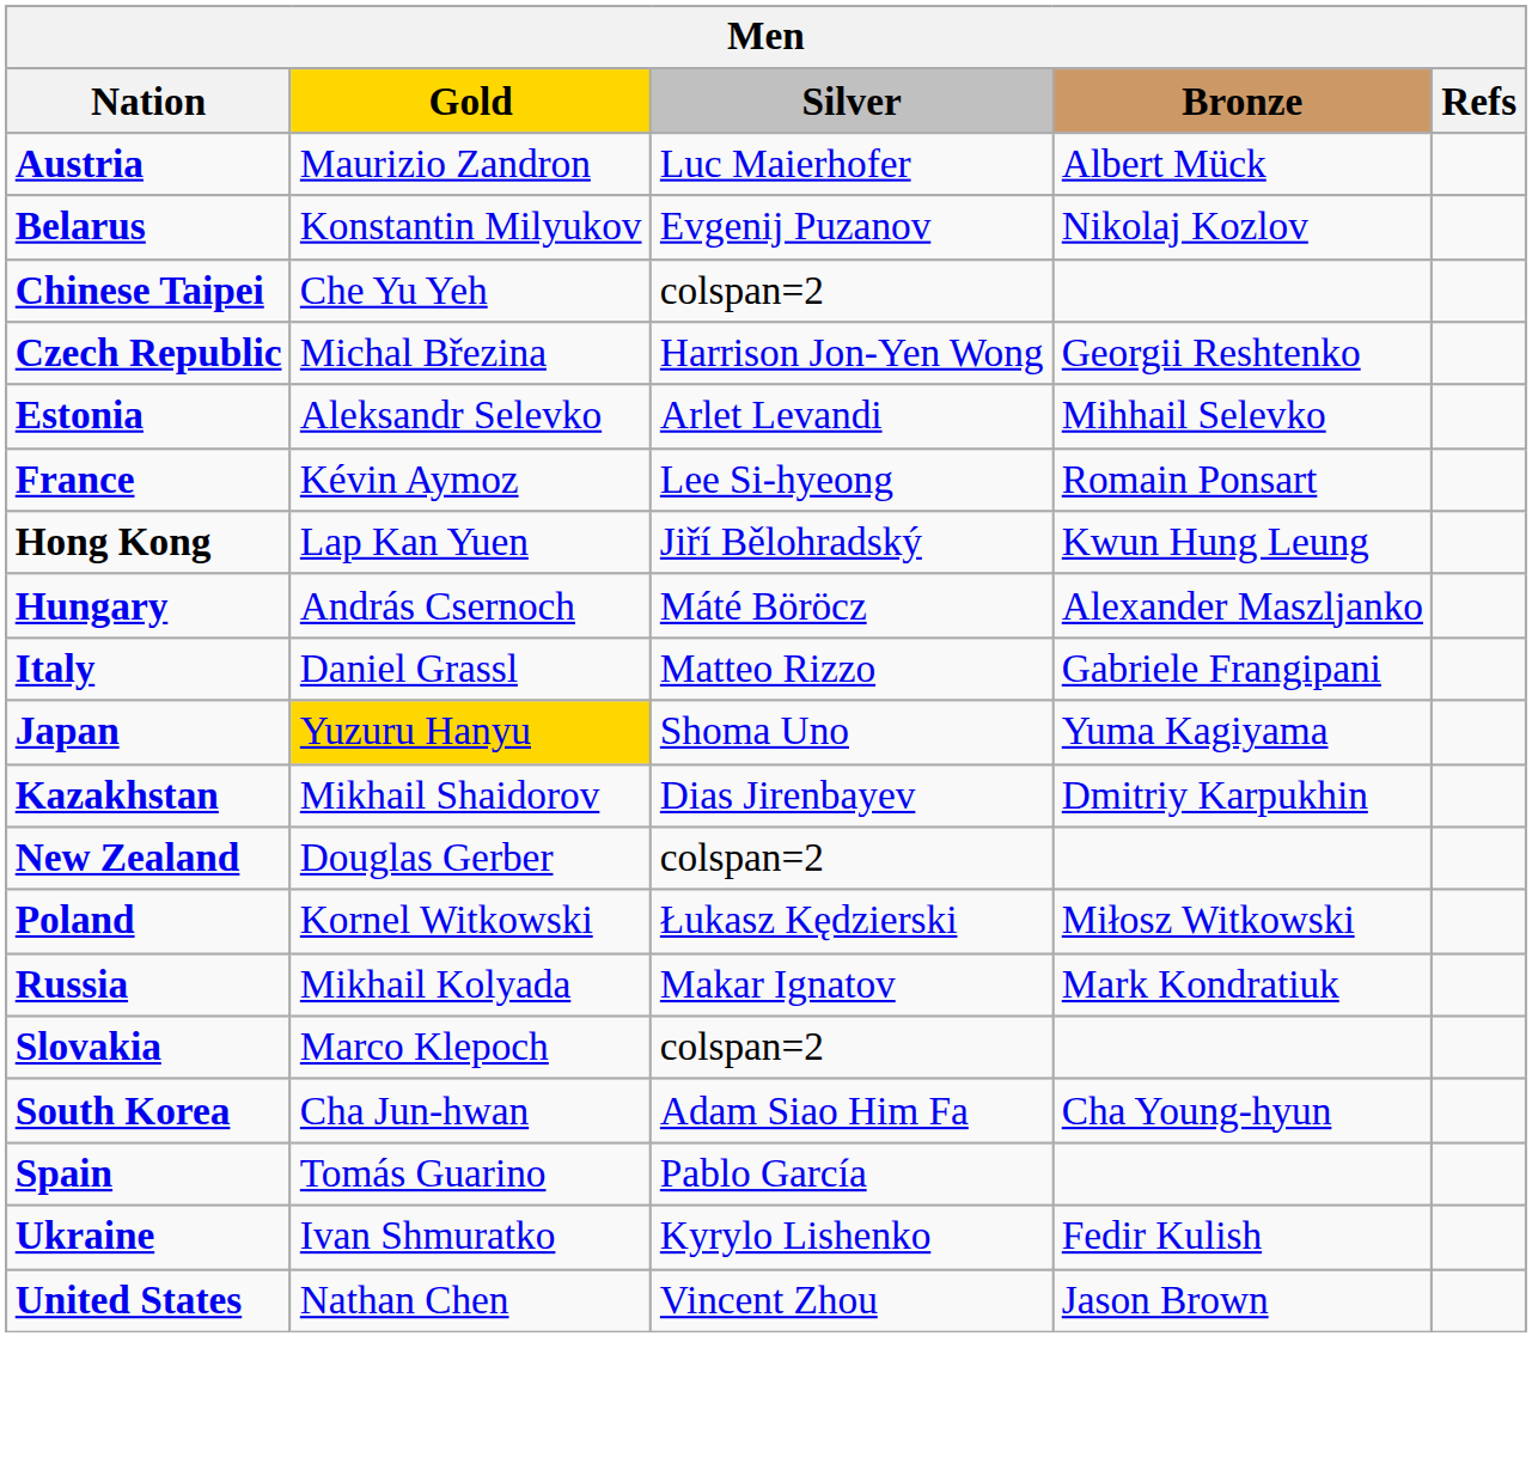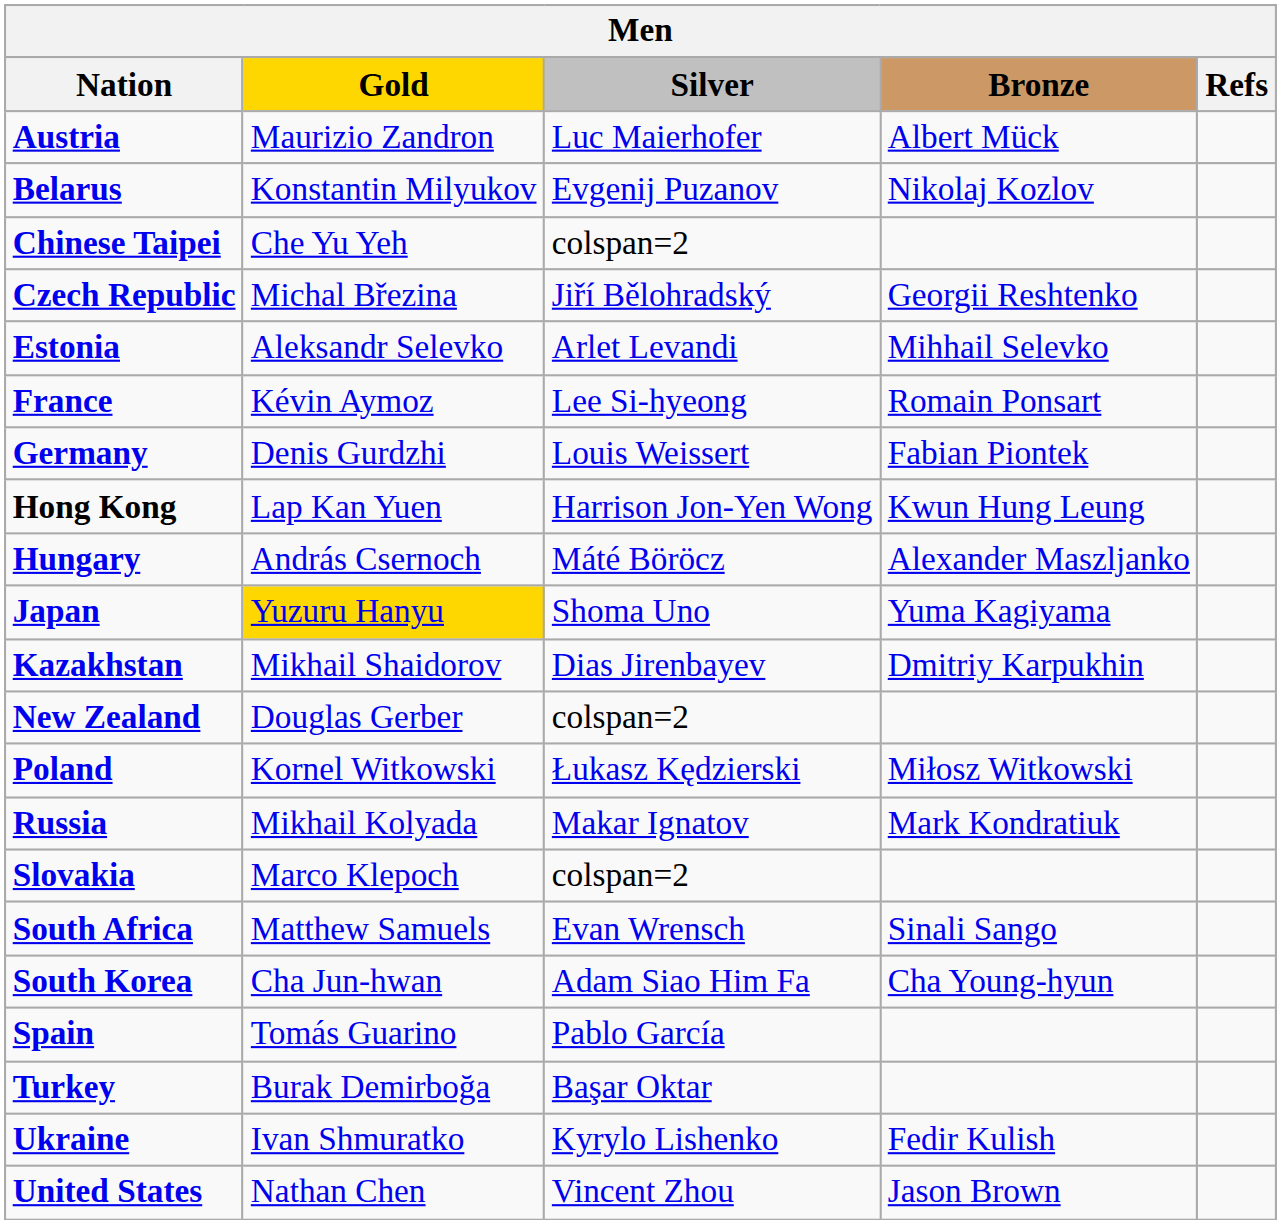Czech Republic | Silver: Harrison Jon-Yen Wong -> Jiří Bělohradský
+ row: Germany | Denis Gurdzhi | Louis Weissert | Fabian Piontek
Hong Kong | Silver: Jiří Bělohradský -> Harrison Jon-Yen Wong
- row: Italy | Daniel Grassl | Matteo Rizzo | Gabriele Frangipani
+ row: South Africa | Matthew Samuels | Evan Wrensch | Sinali Sango
+ row: Turkey | Burak Demirboğa | Başar Oktar
